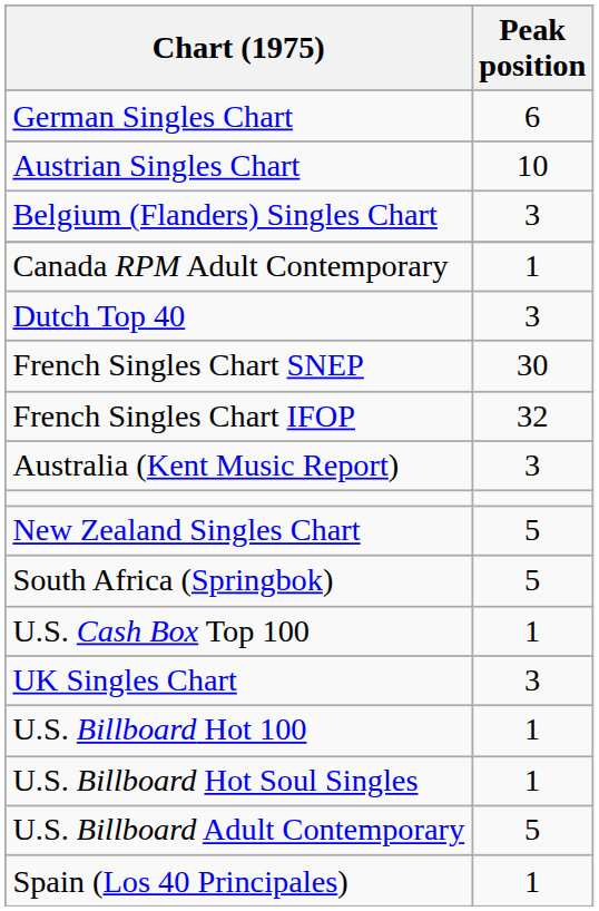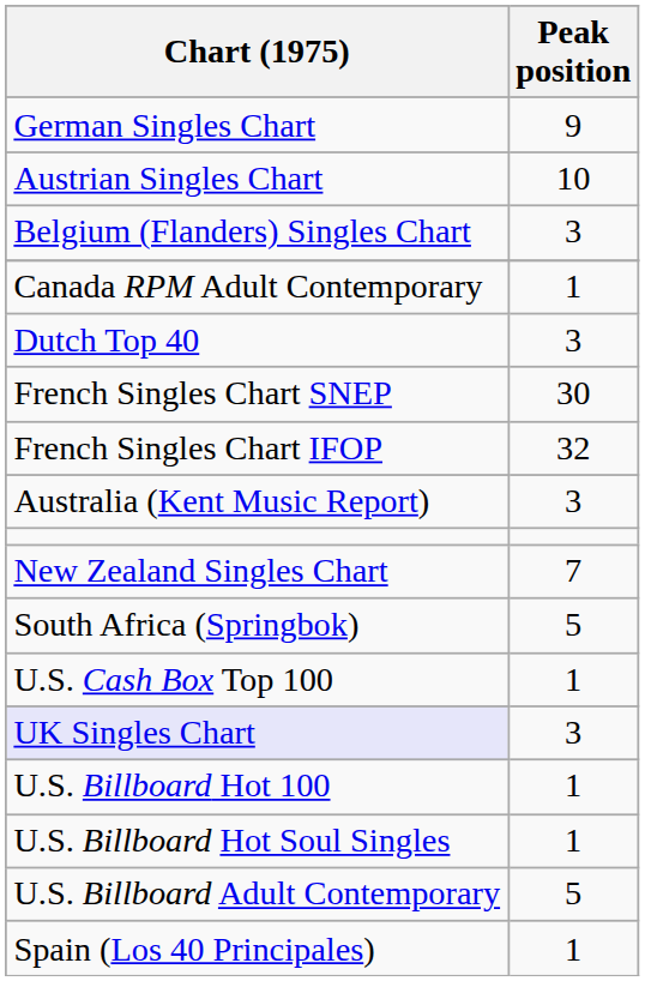row 2 | Peak position: 6 -> 9
row 11 | Peak position: 5 -> 7
row 14 | Chart (1975): no background -> lavender background
